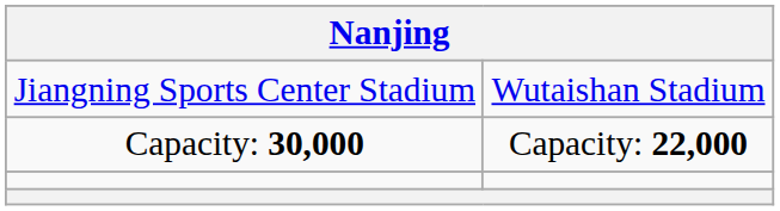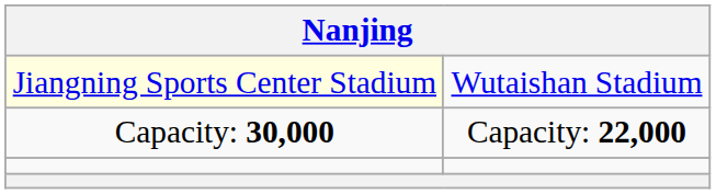row 2 | column 1: no background -> lightyellow background
